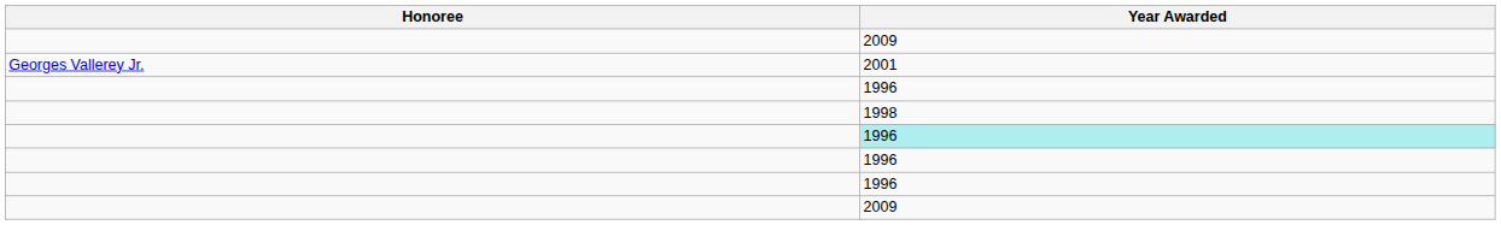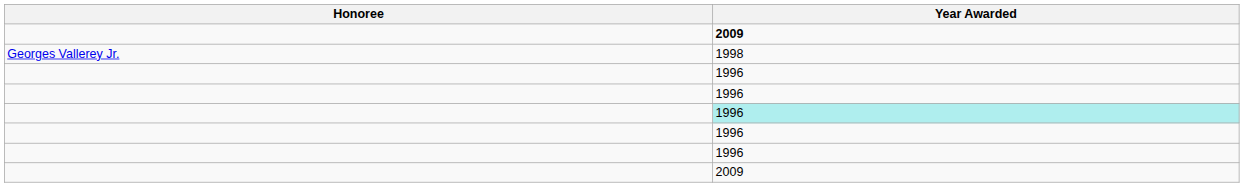row 2 | Year Awarded: normal -> bold
row 3 | Year Awarded: 2001 -> 1998
row 5 | Year Awarded: 1998 -> 1996
